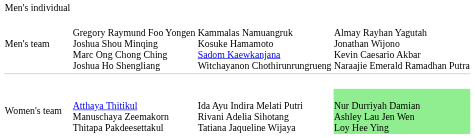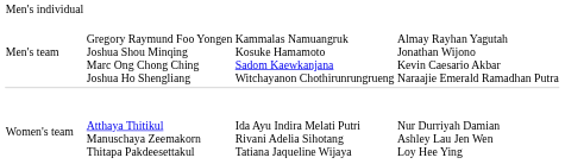Women's team | column 4: lightgreen background -> no background
